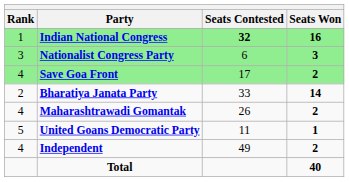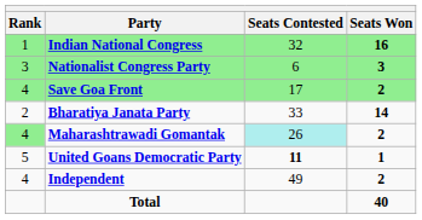Indian National Congress | Seats Contested: bold -> normal
Maharashtrawadi Gomantak | Rank: no background -> lightgreen background
Maharashtrawadi Gomantak | Seats Contested: no background -> paleturquoise background
United Goans Democratic Party | Seats Contested: normal -> bold
